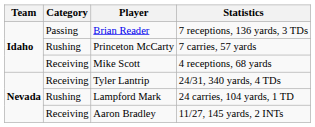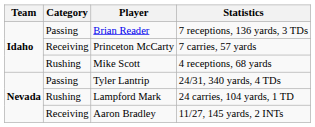Princeton McCarty | Category: Rushing -> Receiving
Mike Scott | Category: Receiving -> Rushing
Tyler Lantrip | Category: Receiving -> Passing
